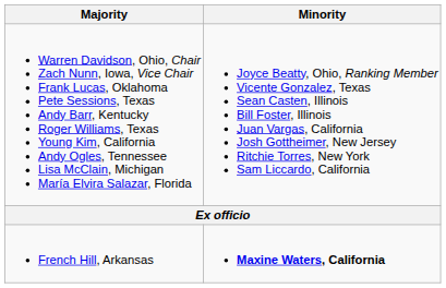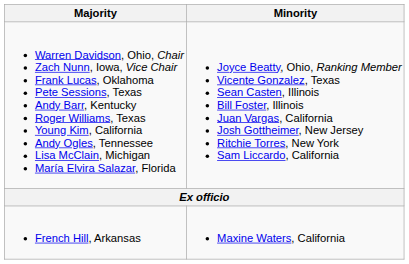French Hill, Arkansas | Minority: bold -> normal
